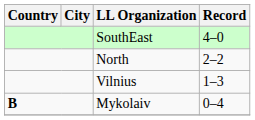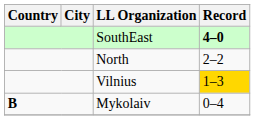SouthEast | Record: normal -> bold
Vilnius | Record: no background -> gold background
